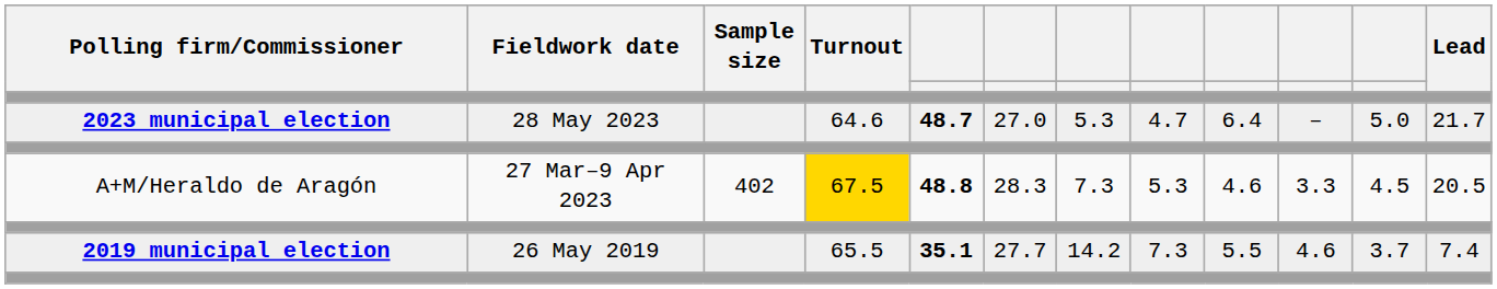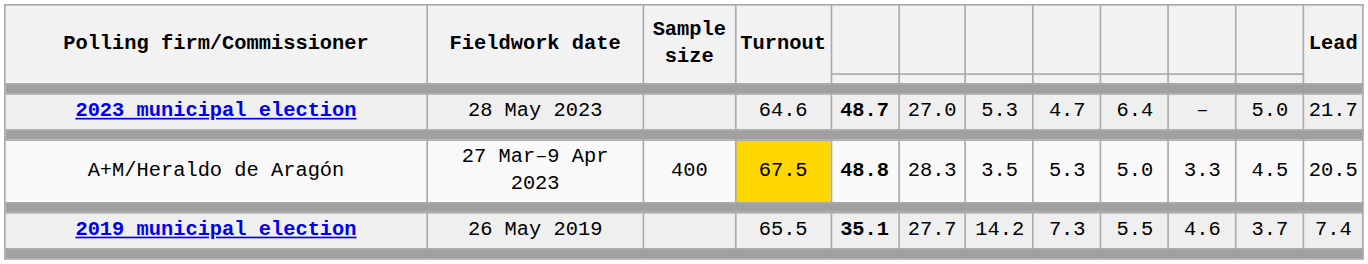A+M/Heraldo de Aragón | Sample size: 402 -> 400
A+M/Heraldo de Aragón | column 7: 7.3 -> 3.5
A+M/Heraldo de Aragón | column 9: 4.6 -> 5.0
